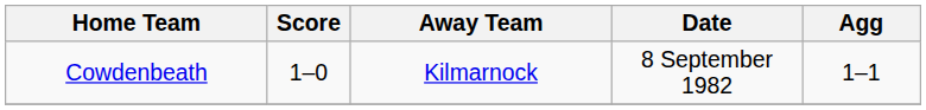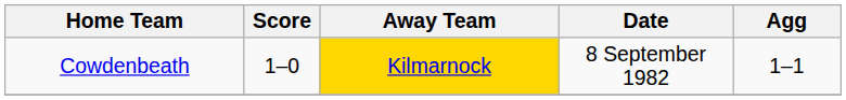Cowdenbeath | Away Team: no background -> gold background
